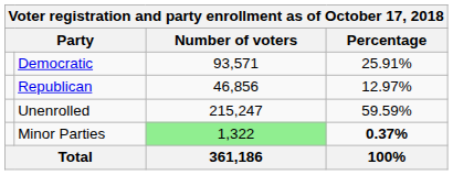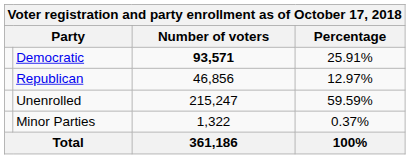Democratic | Number of voters: normal -> bold
Minor Parties | Number of voters: lightgreen background -> no background
Minor Parties | Percentage: bold -> normal
